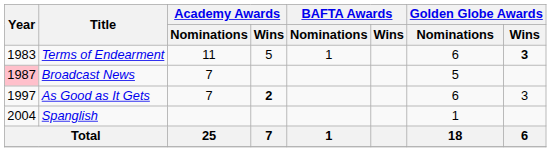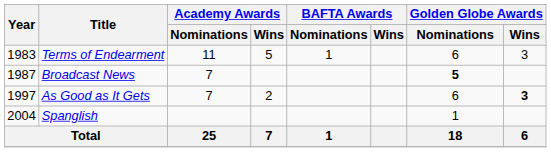Terms of Endearment | Golden Globe Awards / Wins: bold -> normal
Broadcast News | Year: pink background -> no background
Broadcast News | Golden Globe Awards / Nominations: normal -> bold
As Good as It Gets | Academy Awards / Wins: bold -> normal
As Good as It Gets | Golden Globe Awards / Wins: normal -> bold
